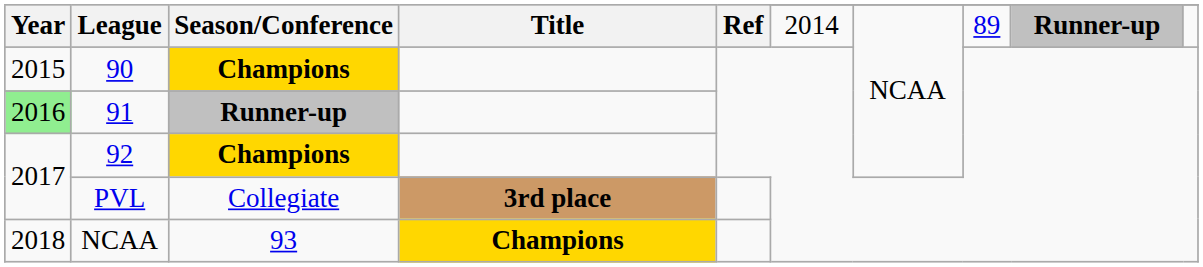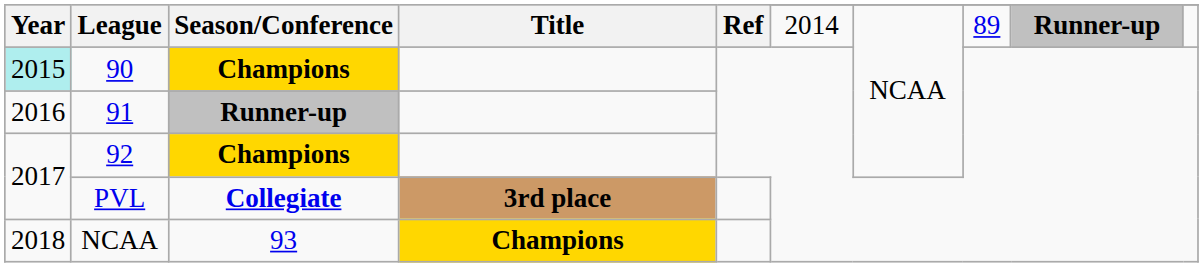90 | Year: no background -> paleturquoise background
91 | Year: lightgreen background -> no background
PVL | Season/Conference: normal -> bold
